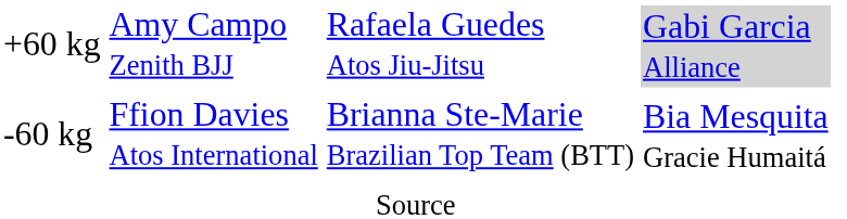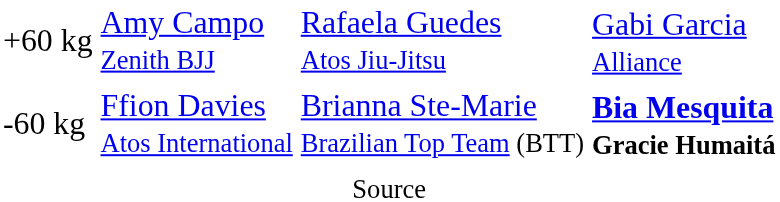Gabi Garcia Alliance | column 4: lightgrey background -> no background
Bia Mesquita Gracie Humaitá | column 4: normal -> bold
